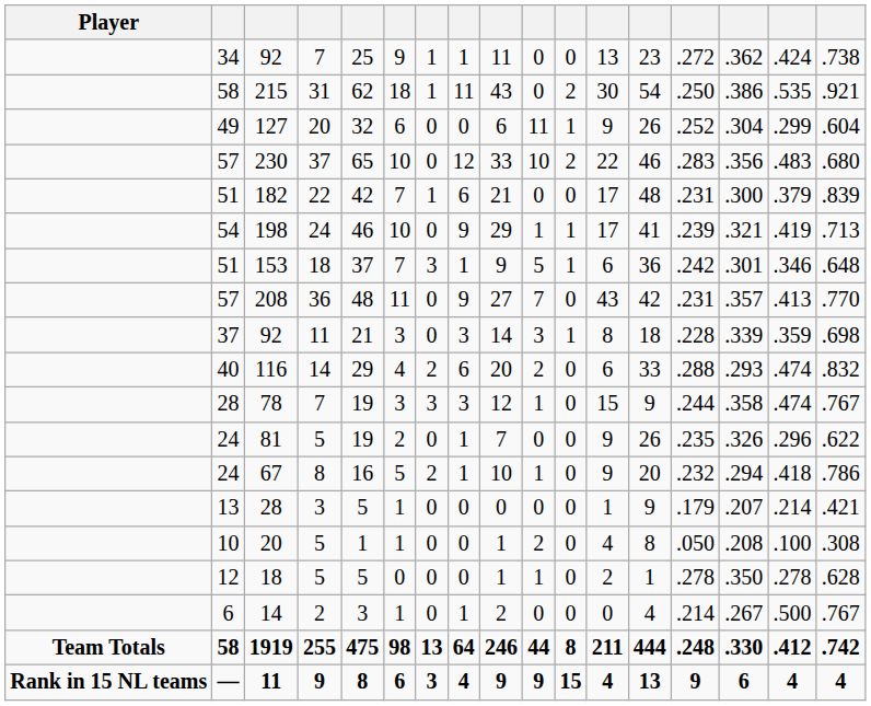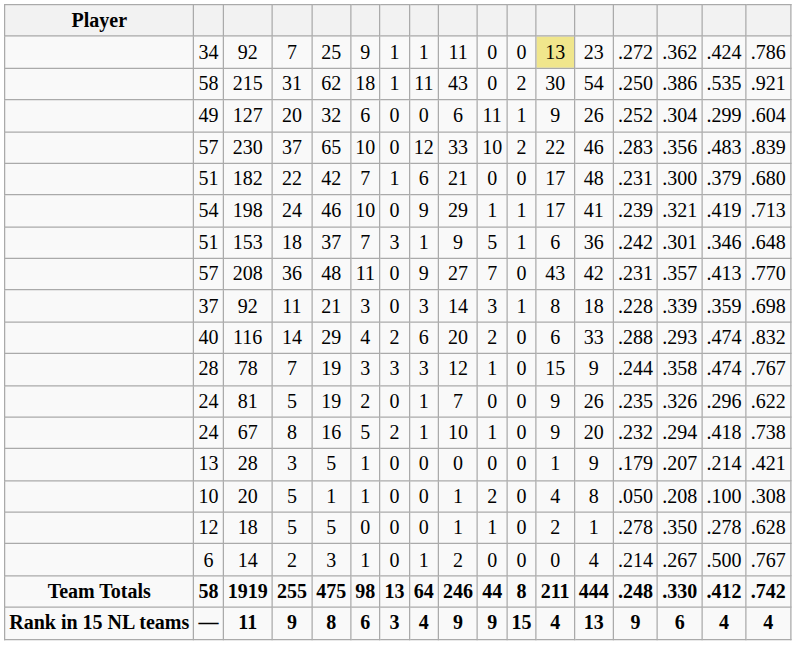92 / 7 | column 12: no background -> khaki background
92 / 7 | column 17: .738 -> .786
230 | column 17: .680 -> .839
182 | column 17: .839 -> .680
67 | column 17: .786 -> .738
